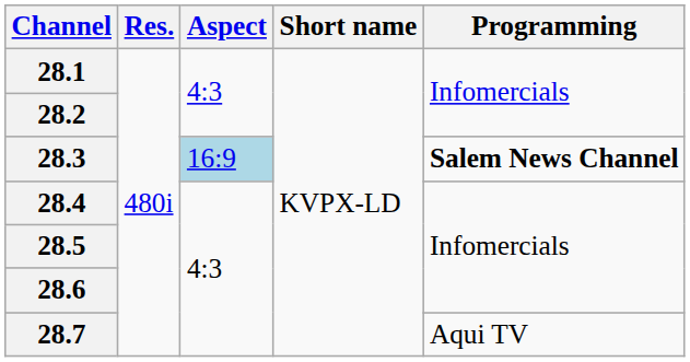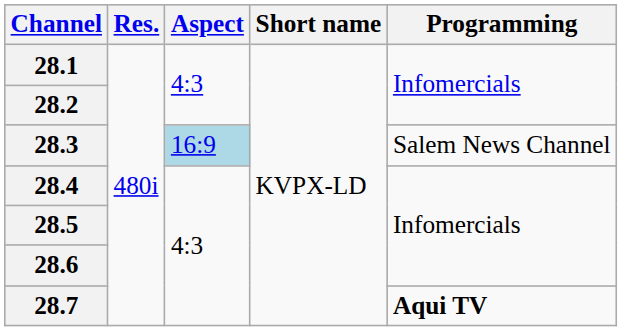28.3 | Programming: bold -> normal
28.7 | Programming: normal -> bold
